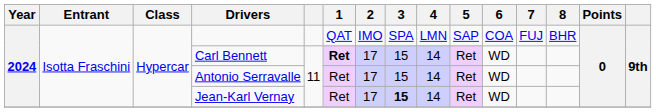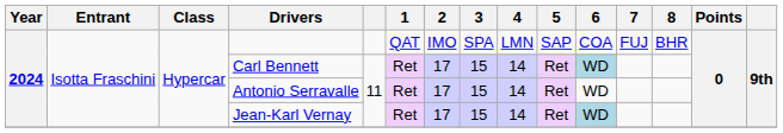Carl Bennett | 1: bold -> normal
Carl Bennett | 6: no background -> lightblue background
Jean-Karl Vernay | 3: bold -> normal
Jean-Karl Vernay | 6: no background -> lightblue background
